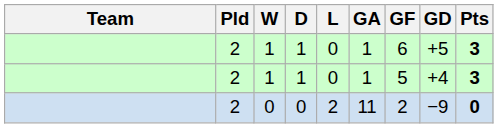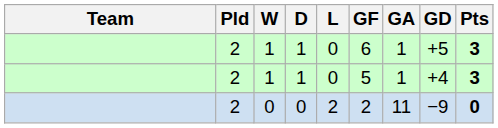columns swapped: GF <-> GA
